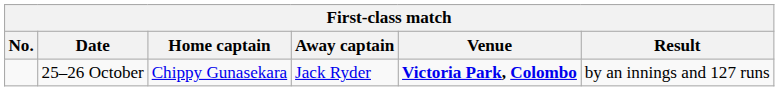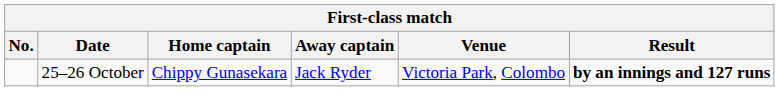25–26 October | Venue: bold -> normal
25–26 October | Result: normal -> bold
